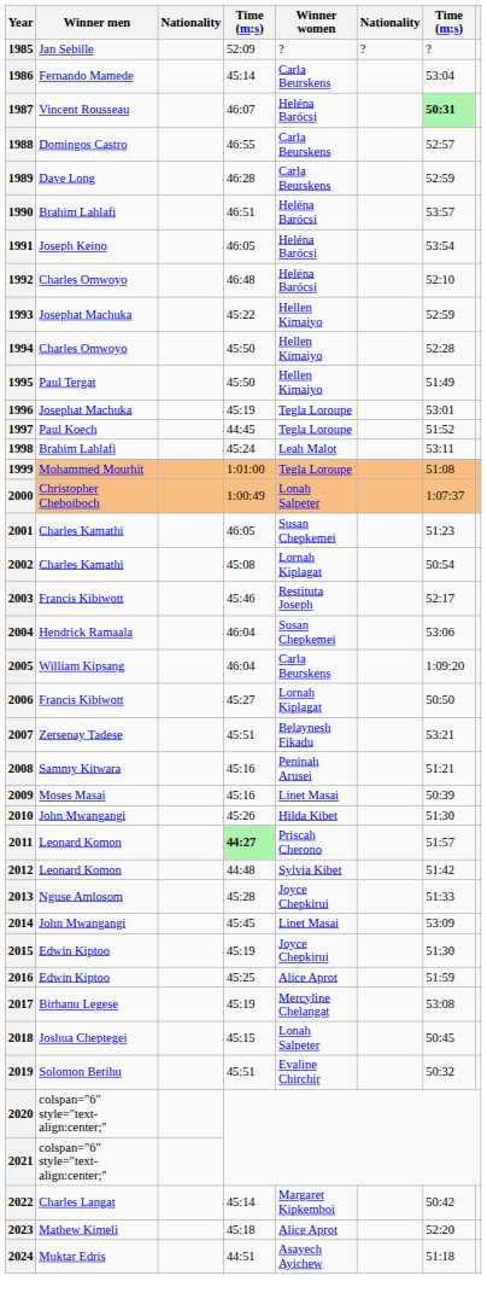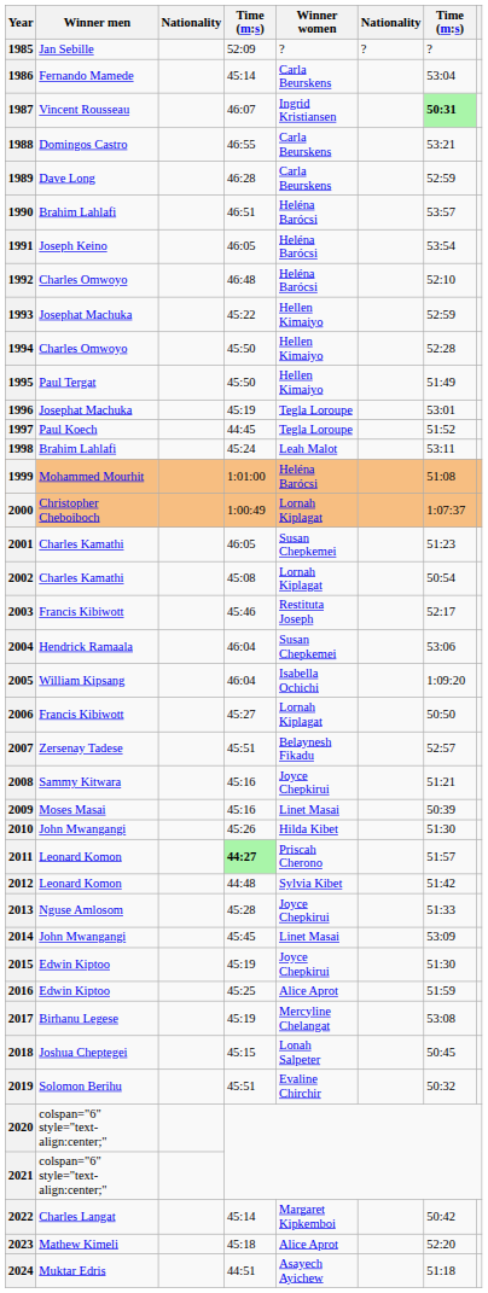1987 | Winner women: Heléna Barócsi -> Ingrid Kristiansen
1988 | column 7: 52:57 -> 53:21
1999 | Winner women: Tegla Loroupe -> Heléna Barócsi
2000 | Winner women: Lonah Salpeter -> Lornah Kiplagat
2005 | Winner women: Carla Beurskens -> Isabella Ochichi
2007 | column 7: 53:21 -> 52:57
2008 | Winner women: Peninah Arusei -> Joyce Chepkirui
